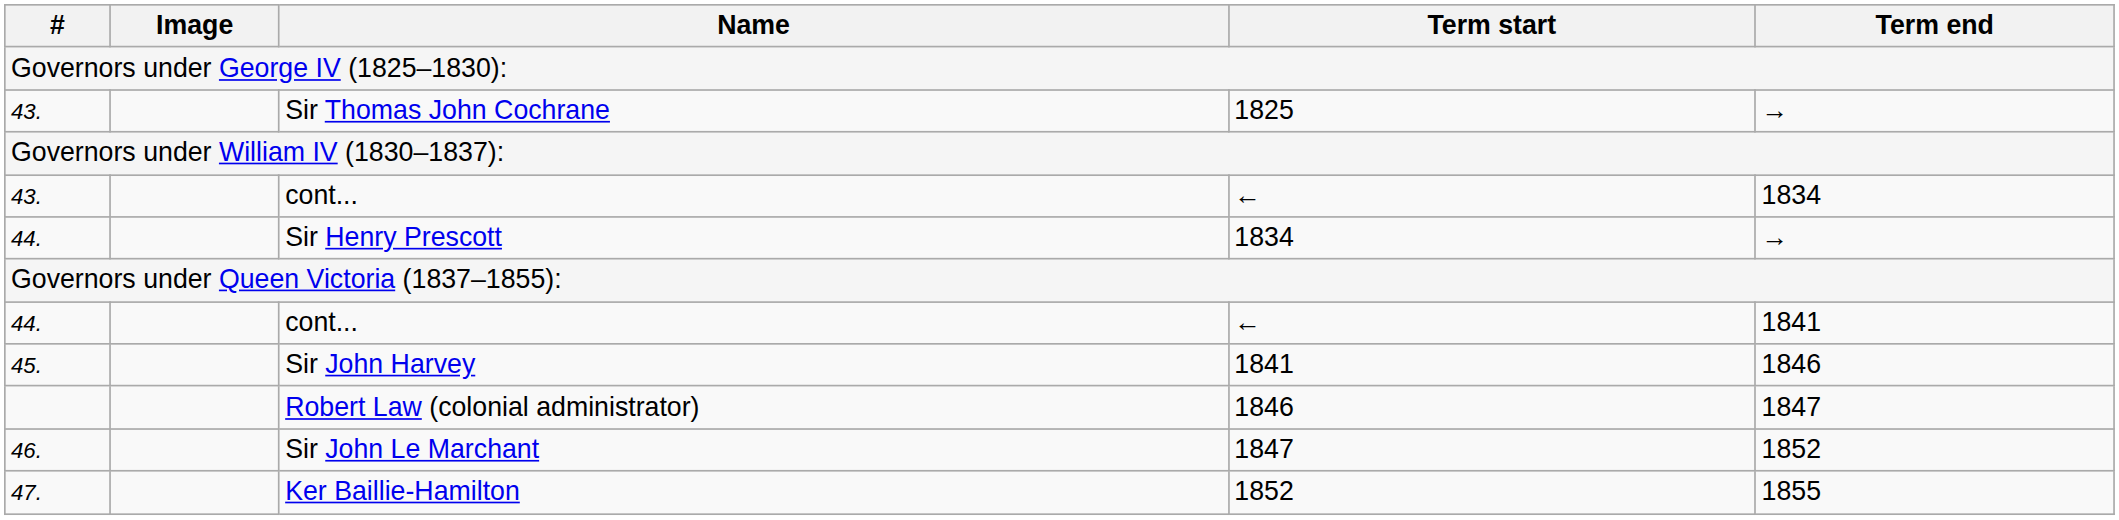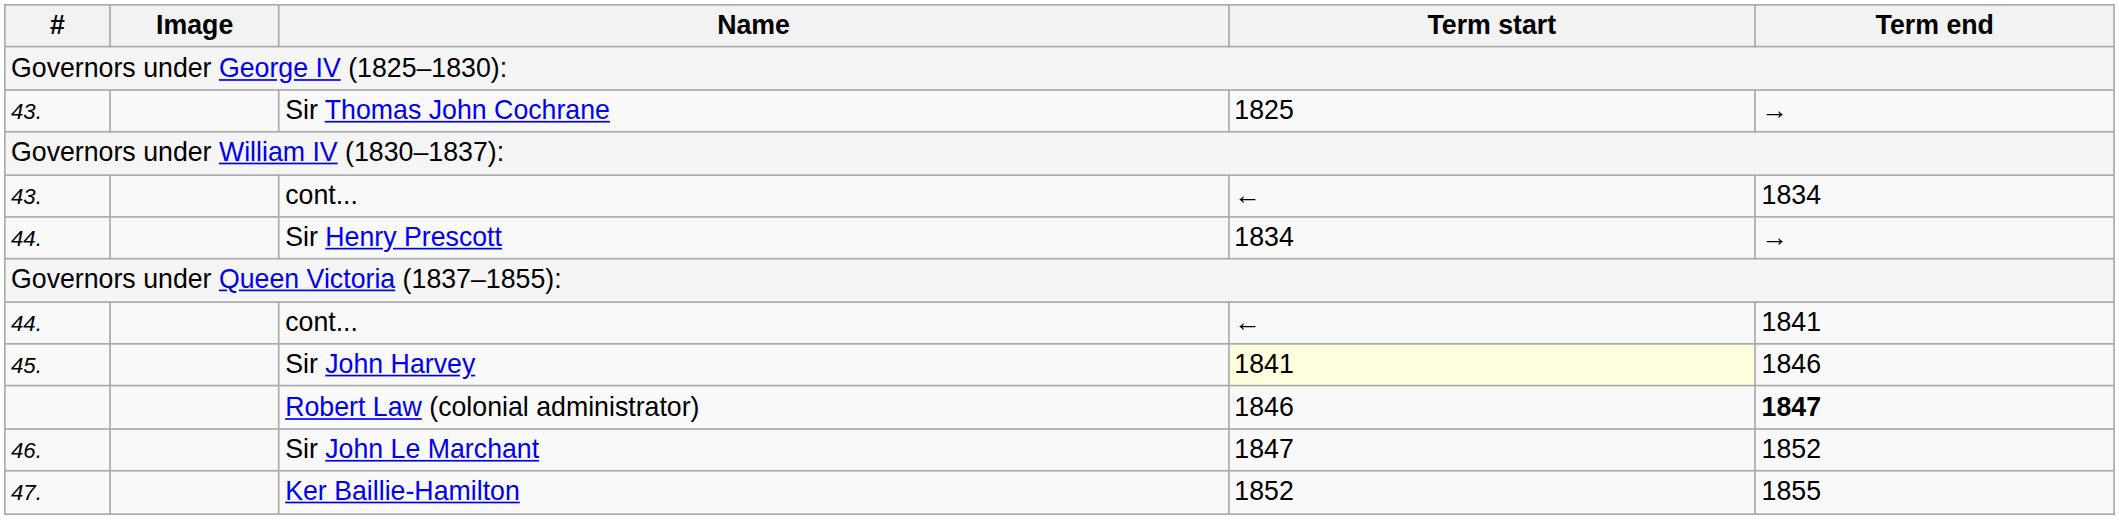Sir John Harvey | Term start: no background -> lightyellow background
Robert Law (colonial administrator) | Term end: normal -> bold
